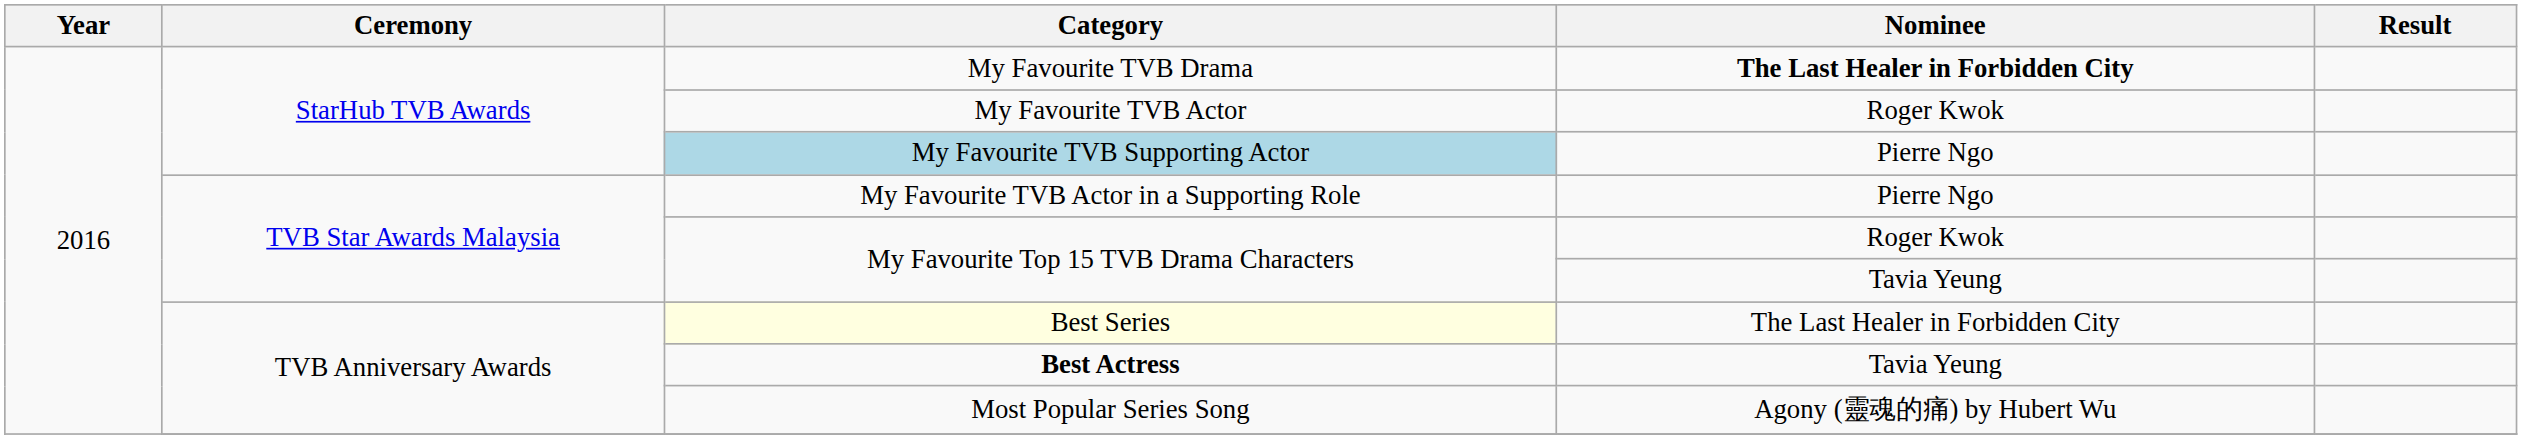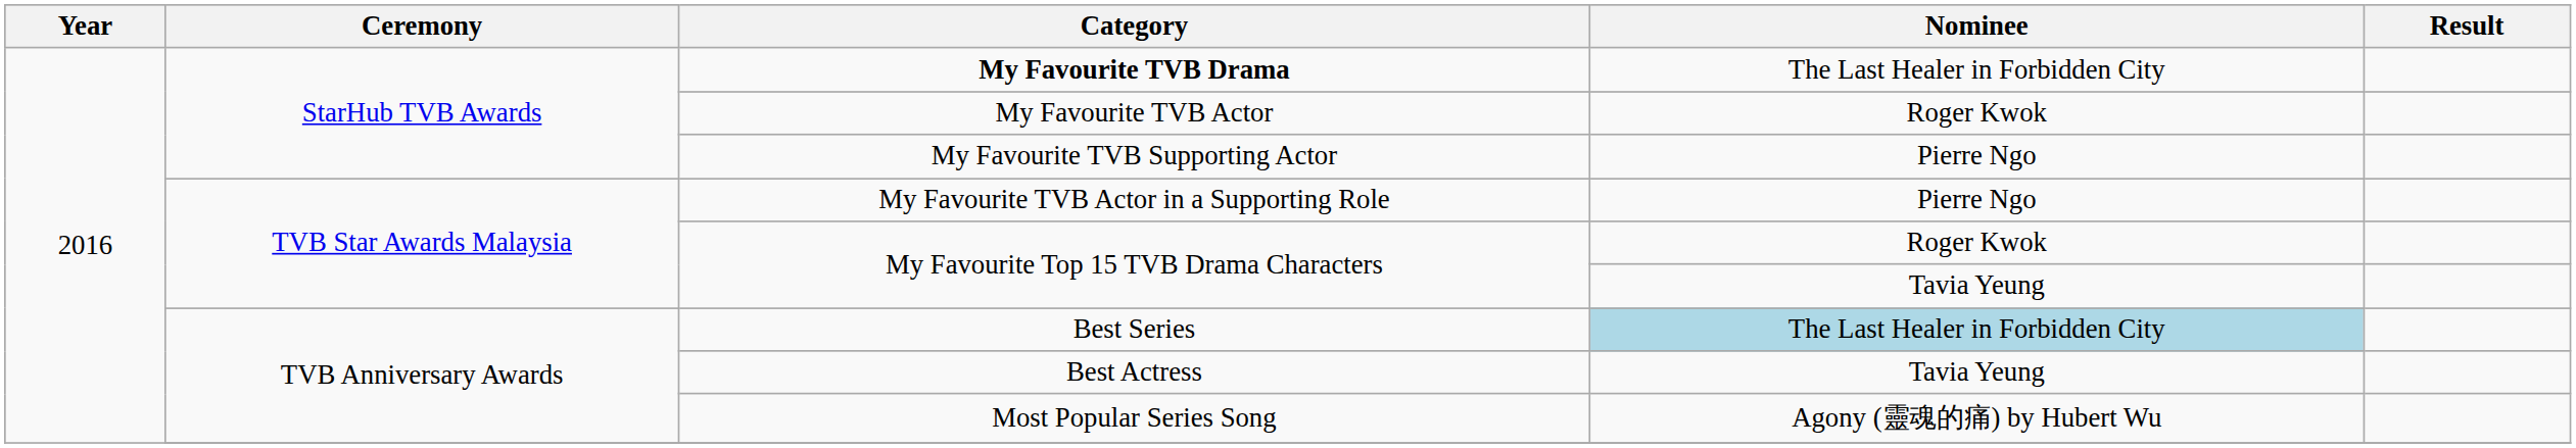My Favourite TVB Drama | Category: normal -> bold
My Favourite TVB Drama | Nominee: bold -> normal
My Favourite TVB Supporting Actor | Category: lightblue background -> no background
Best Series | Category: lightyellow background -> no background
Best Series | Nominee: no background -> lightblue background
Best Actress | Category: bold -> normal
